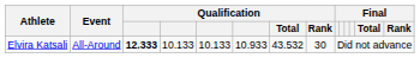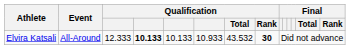row 3 | column 3: bold -> normal
row 3 | column 4: normal -> bold
row 3 | Qualification / Rank: normal -> bold
